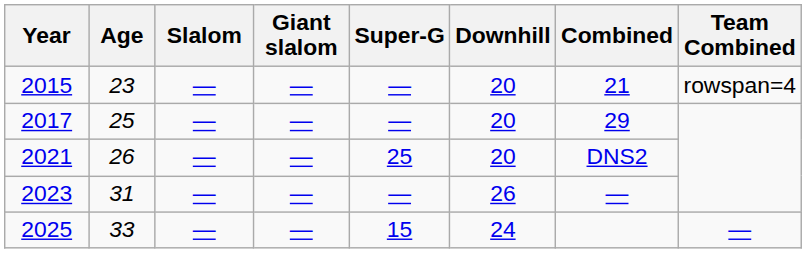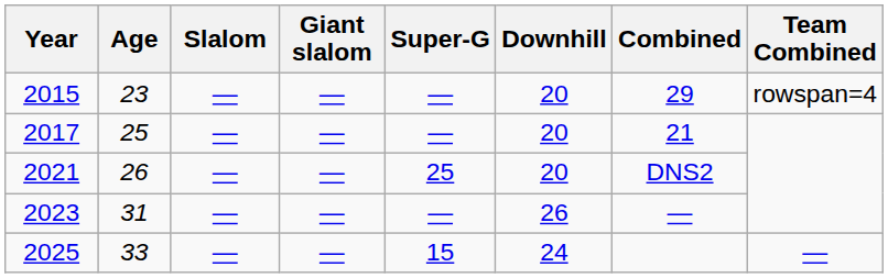2015 | Combined: 21 -> 29
2017 | Combined: 29 -> 21
